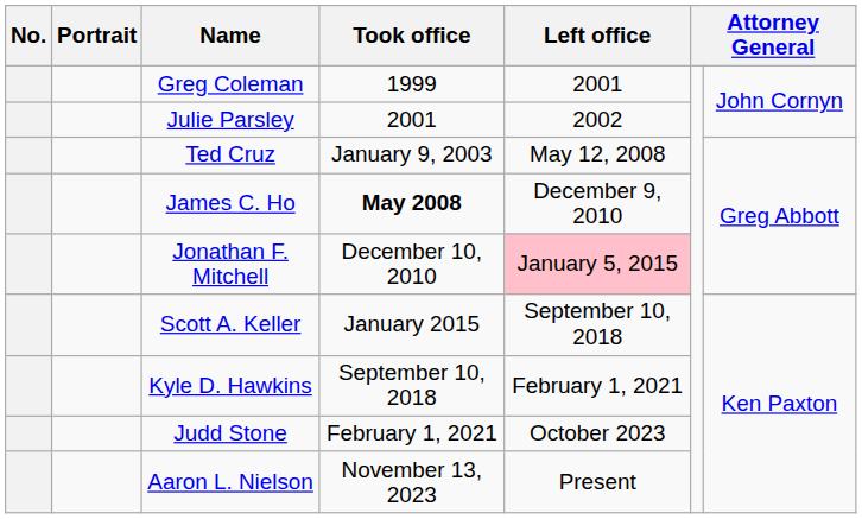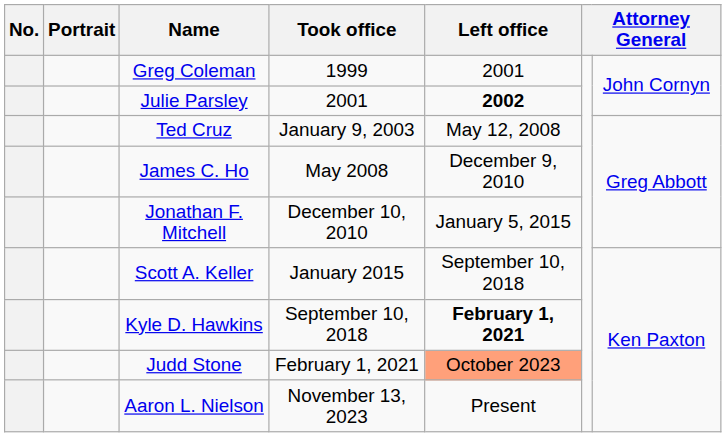Julie Parsley | Left office: normal -> bold
James C. Ho | Took office: bold -> normal
Jonathan F. Mitchell | Left office: pink background -> no background
Kyle D. Hawkins | Left office: normal -> bold
Judd Stone | Left office: no background -> lightsalmon background
